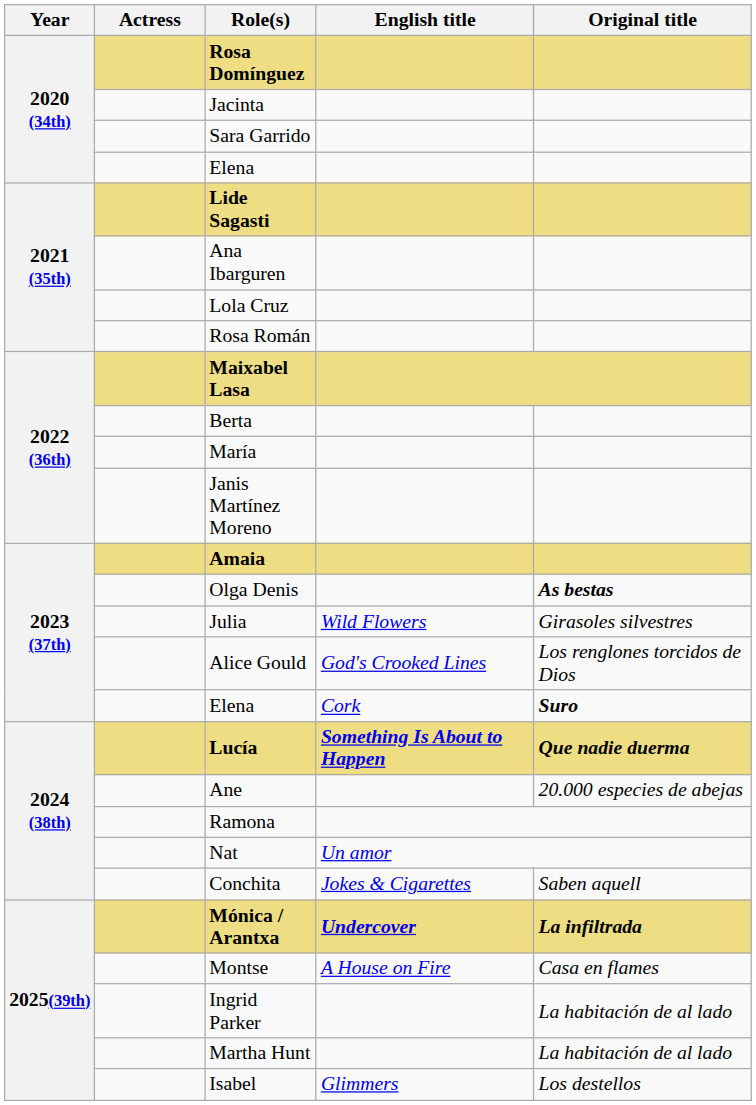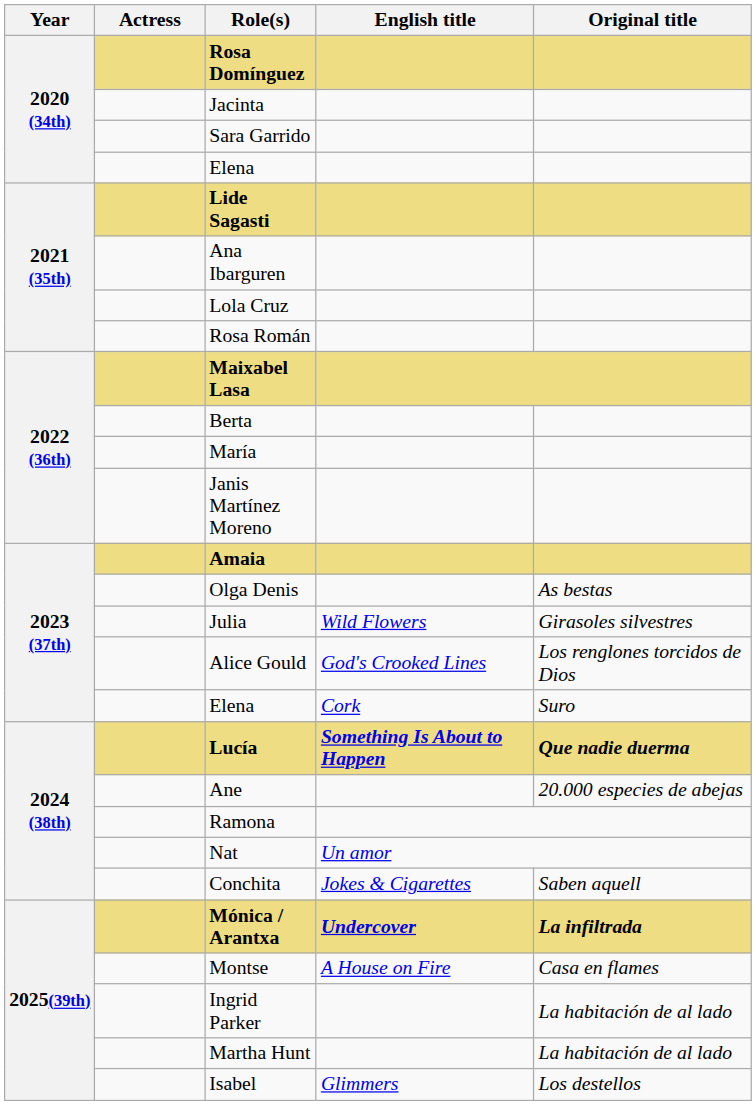Olga Denis | Original title: bold -> normal
Elena / Cork | Original title: bold -> normal
